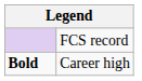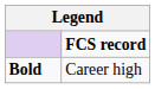row 2 | column 2: normal -> bold
